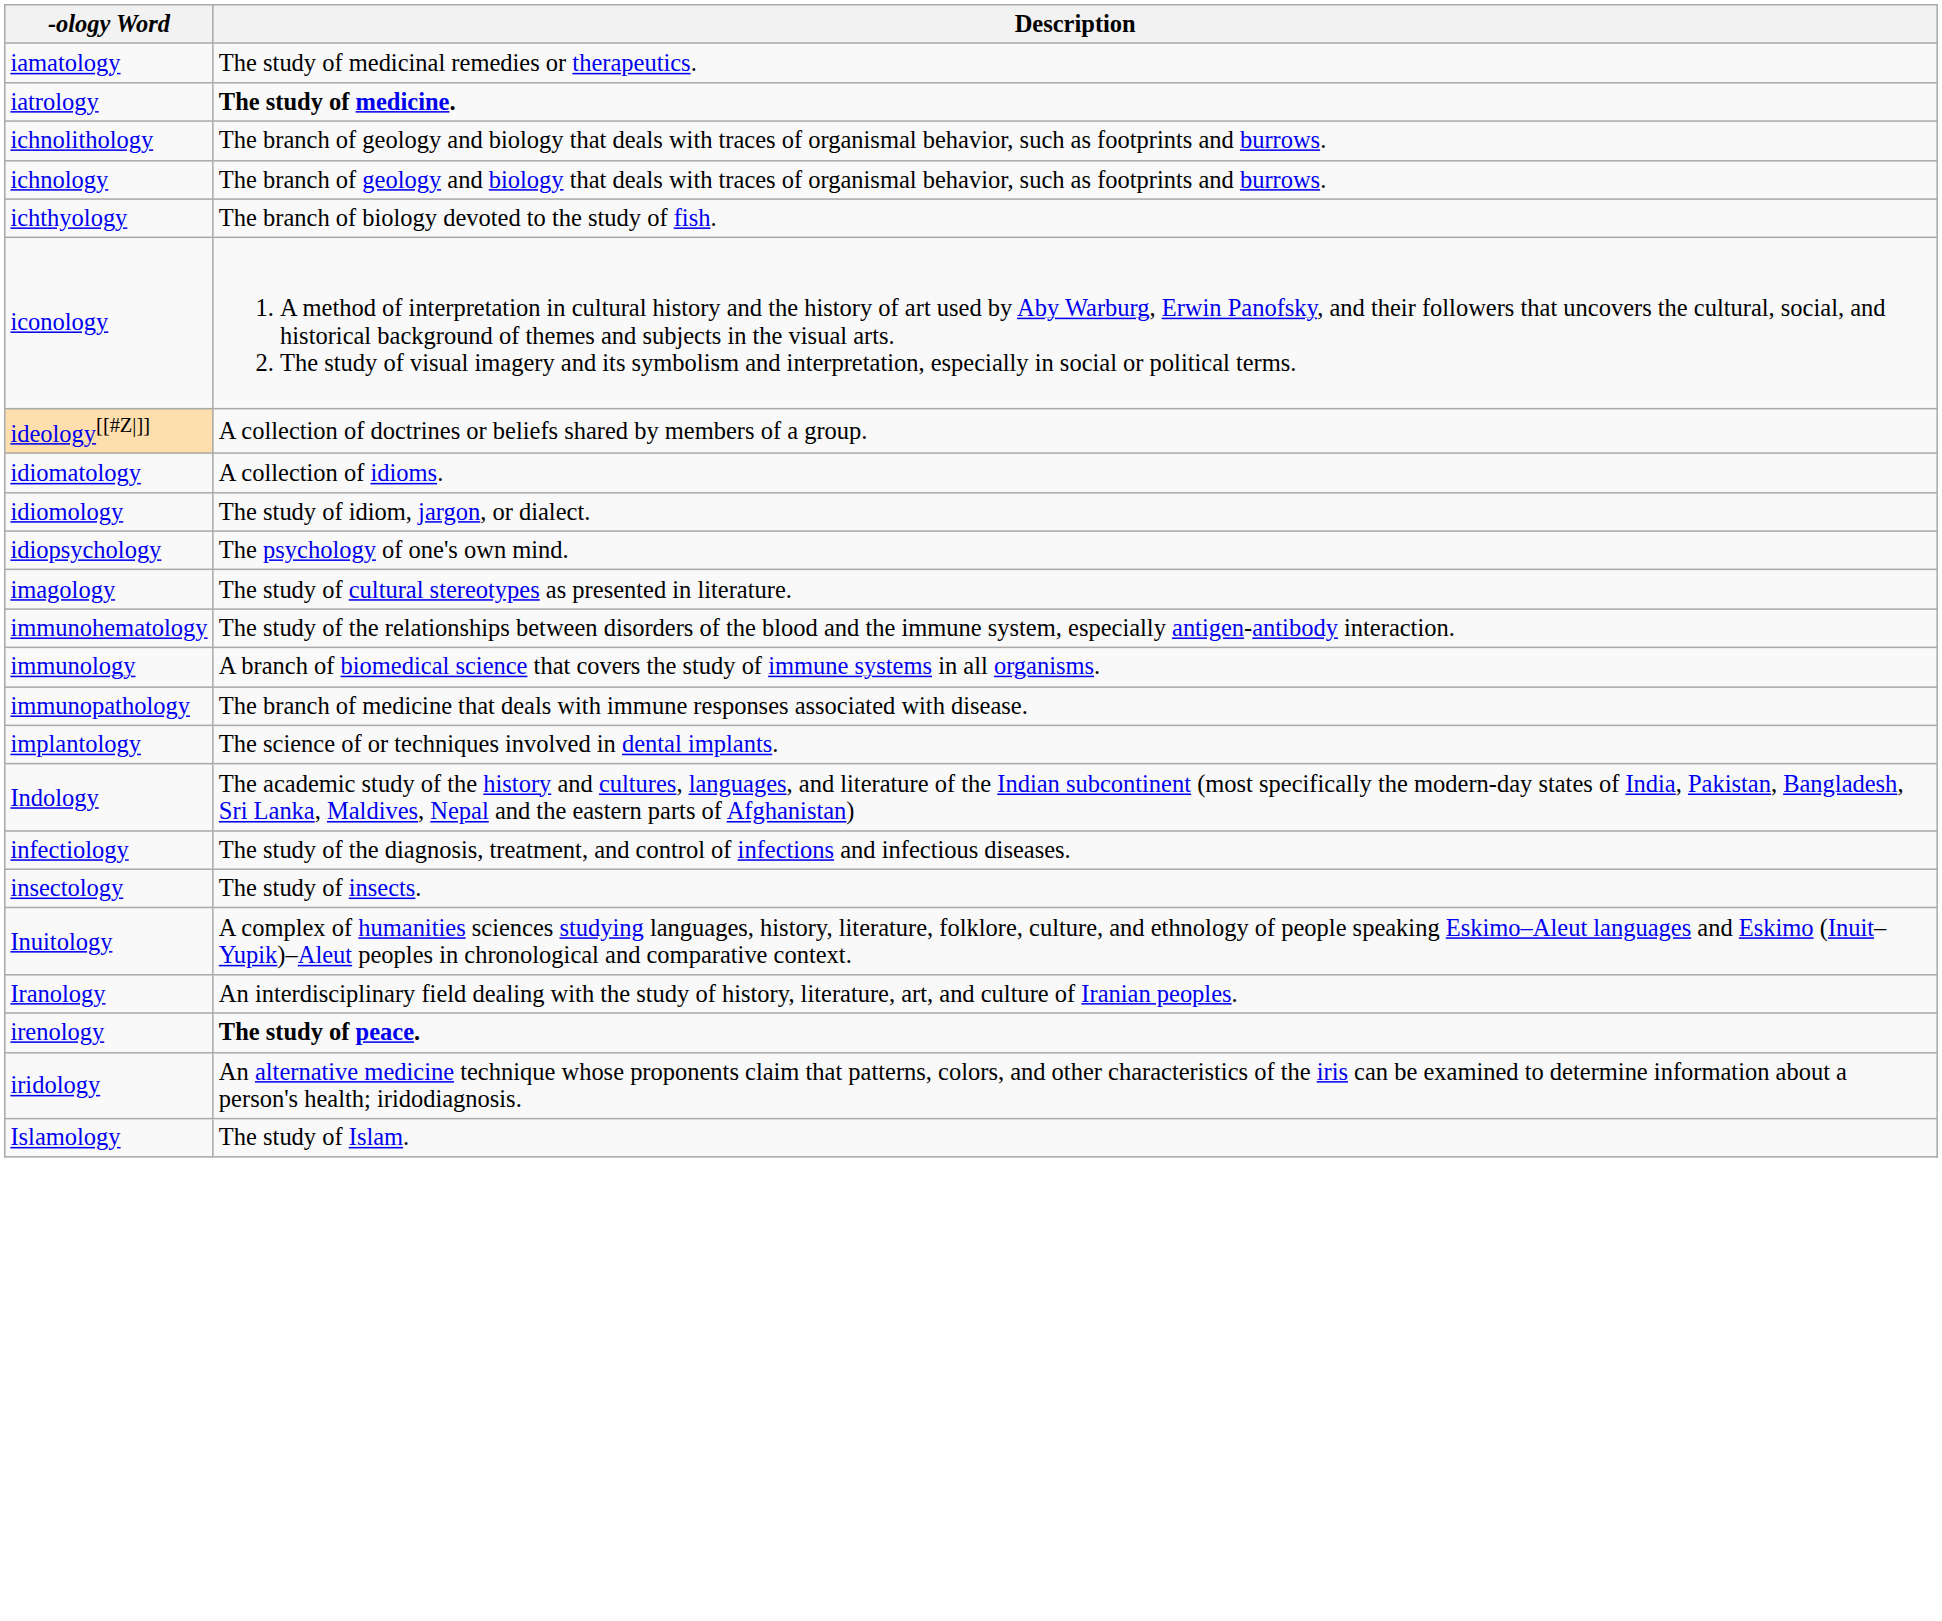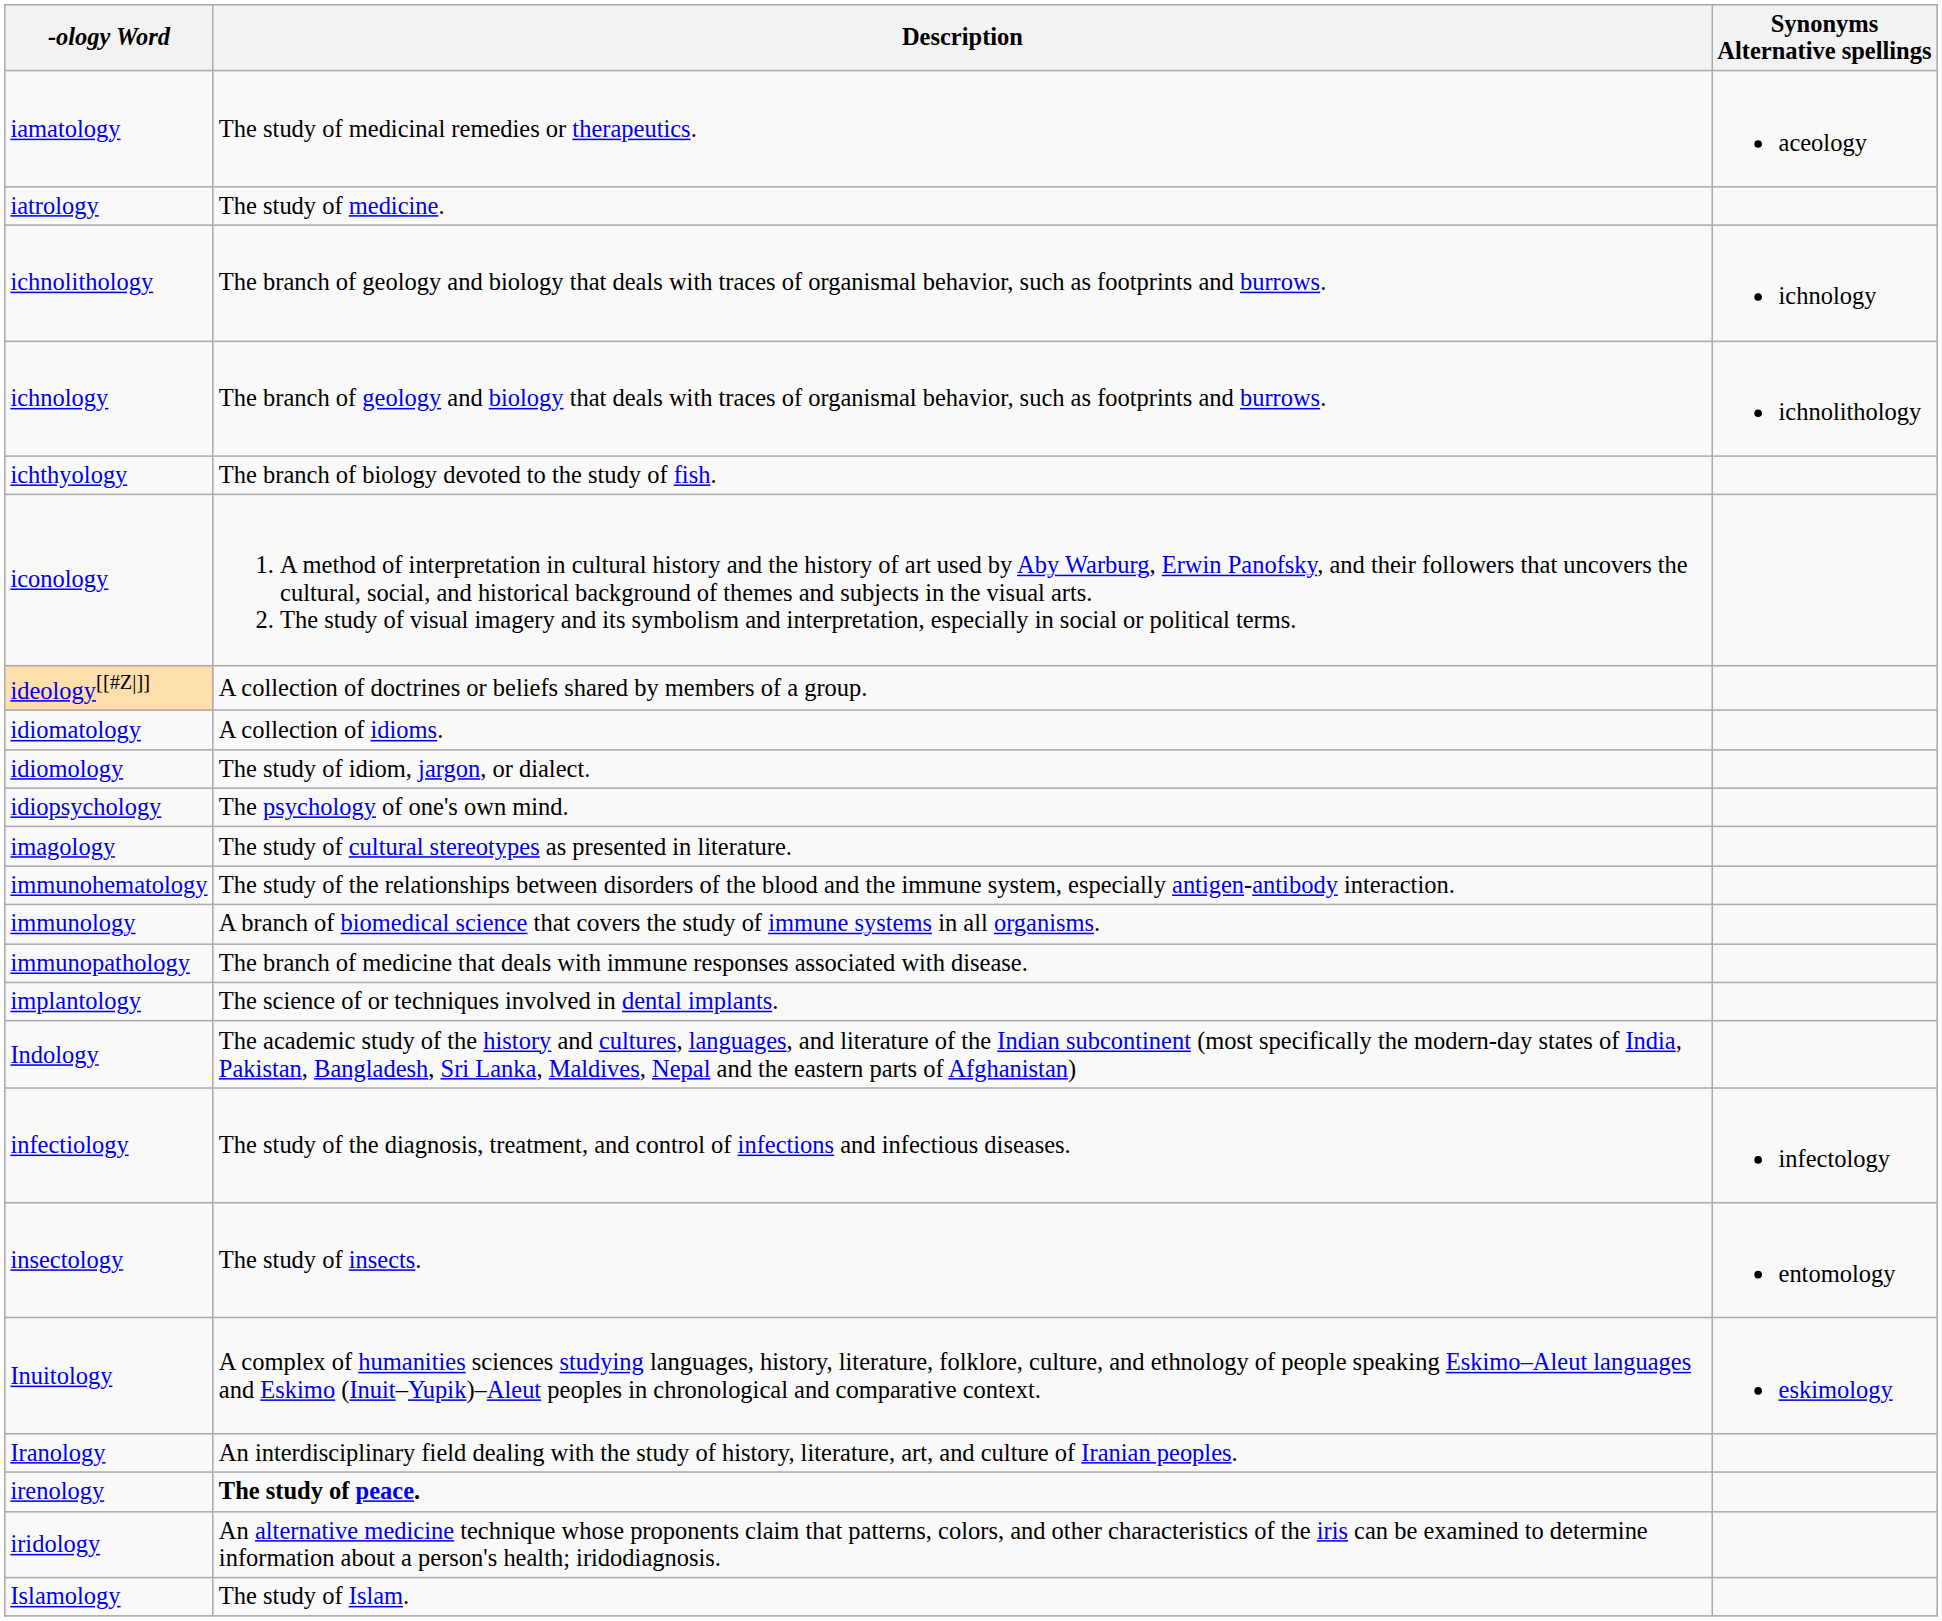+ column: Synonyms Alternative spellings | aceology | ichnology | ichnolithology | infectology | entomology | eskimology
iatrology | Description: bold -> normal
